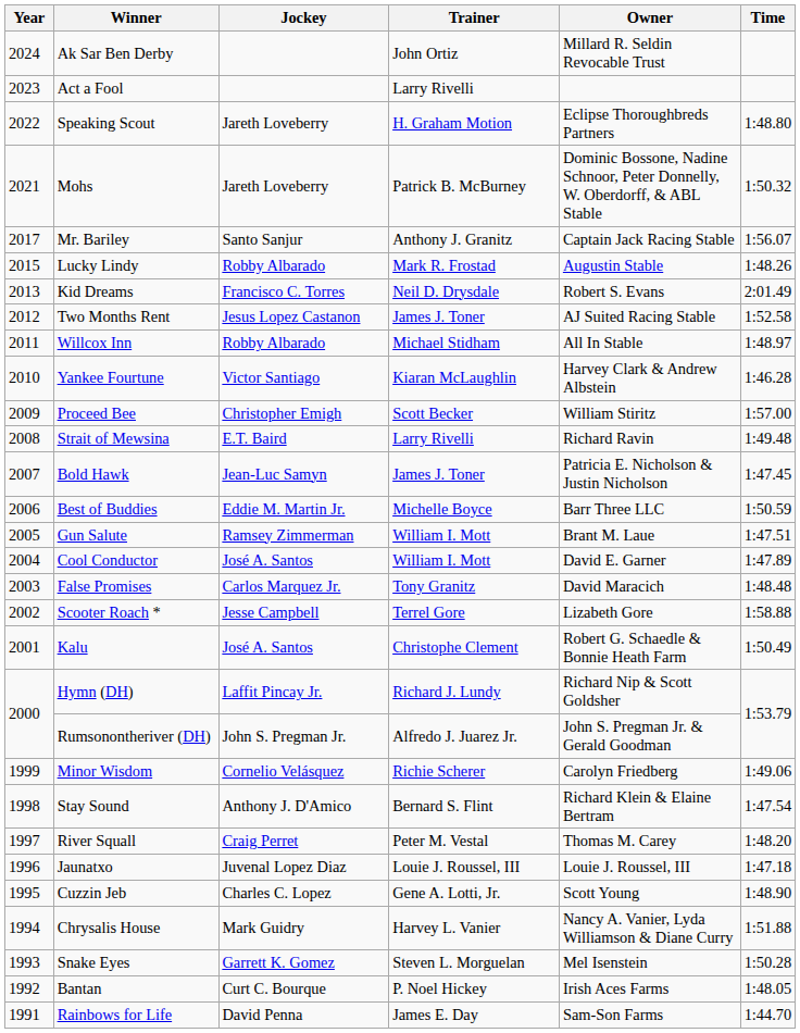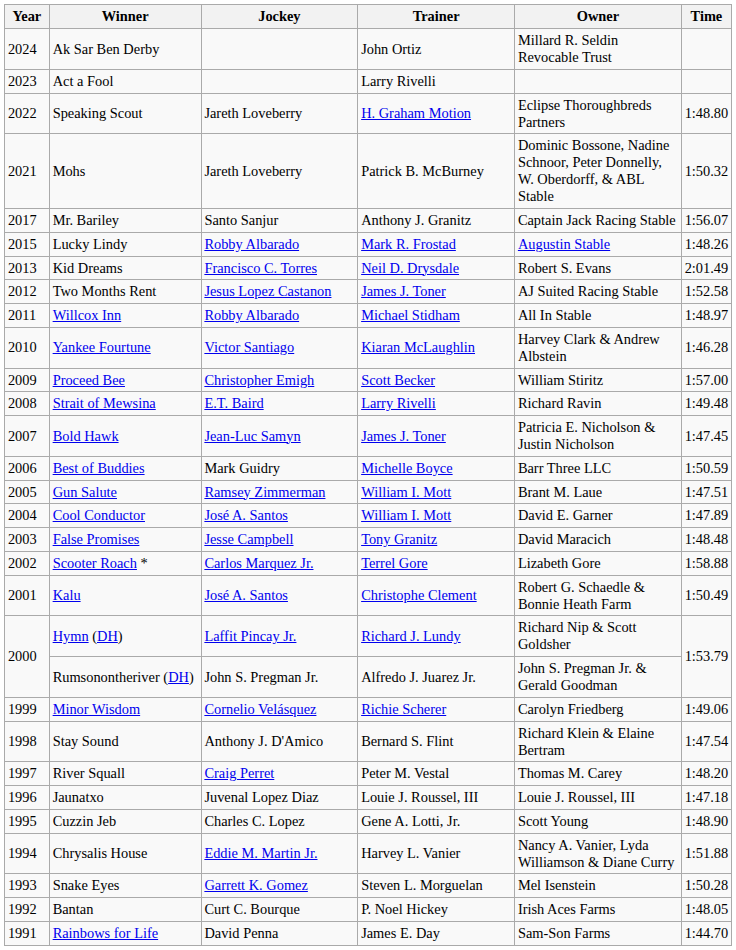Best of Buddies | Jockey: Eddie M. Martin Jr. -> Mark Guidry
False Promises | Jockey: Carlos Marquez Jr. -> Jesse Campbell
Scooter Roach * | Jockey: Jesse Campbell -> Carlos Marquez Jr.
Chrysalis House | Jockey: Mark Guidry -> Eddie M. Martin Jr.
